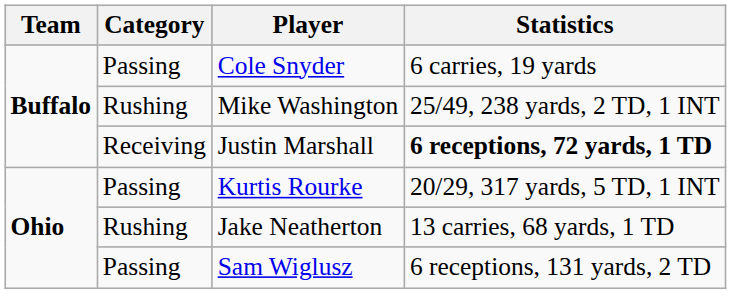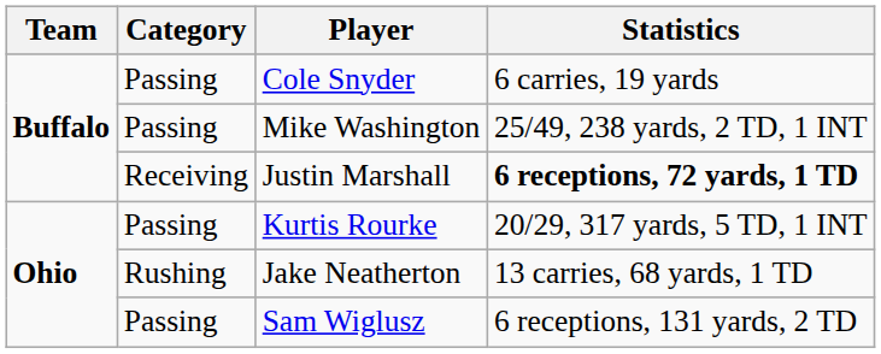Mike Washington | Category: Rushing -> Passing
